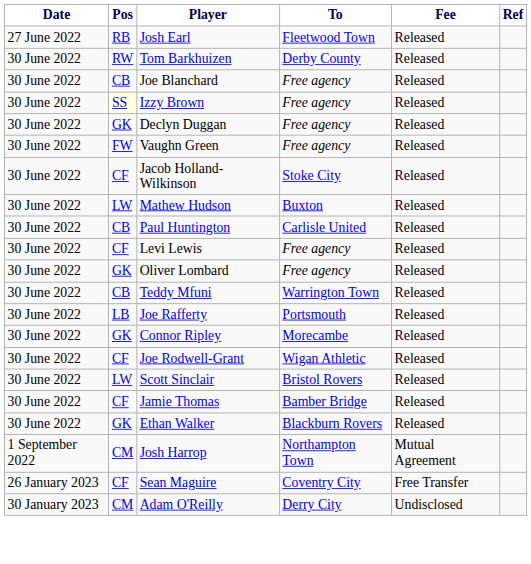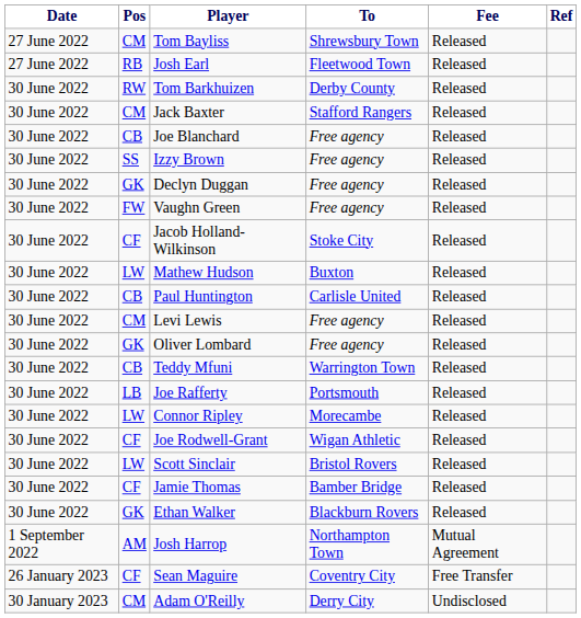+ row: 27 June 2022 | CM | Tom Bayliss | Shrewsbury Town | Released
+ row: 30 June 2022 | CM | Jack Baxter | Stafford Rangers | Released
Izzy Brown | Pos: lightyellow background -> no background
Levi Lewis | Pos: CF -> CM
Connor Ripley | Pos: GK -> LW
Josh Harrop | Pos: CM -> AM
